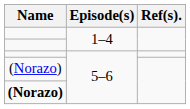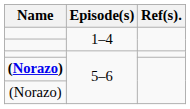row 5 | Name: normal -> bold
row 6 | Name: bold -> normal
